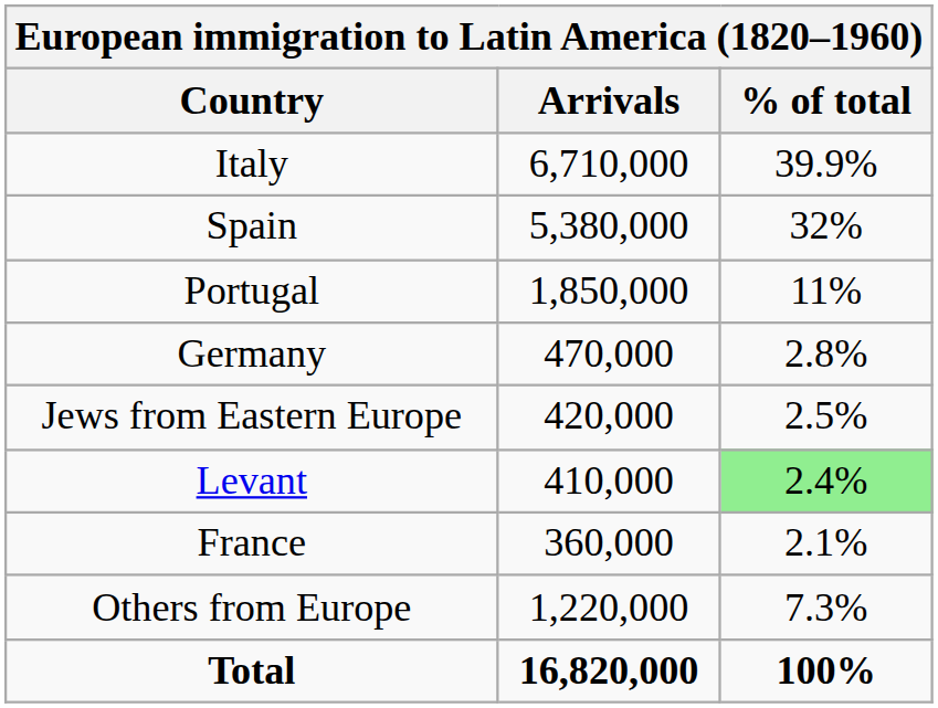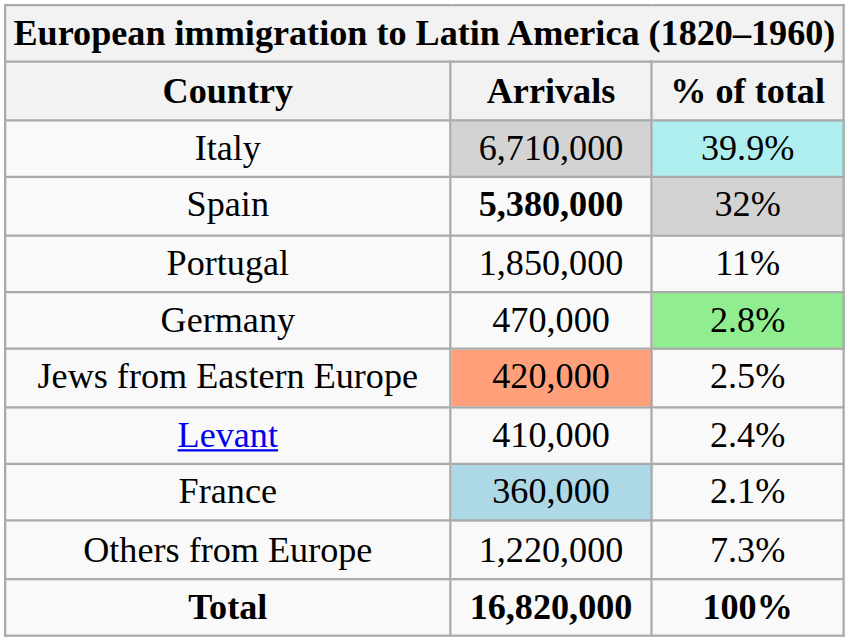Italy | Arrivals: no background -> lightgrey background
Italy | % of total: no background -> paleturquoise background
Spain | Arrivals: normal -> bold
Spain | % of total: no background -> lightgrey background
Germany | % of total: no background -> lightgreen background
Jews from Eastern Europe | Arrivals: no background -> lightsalmon background
Levant | % of total: lightgreen background -> no background
France | Arrivals: no background -> lightblue background
